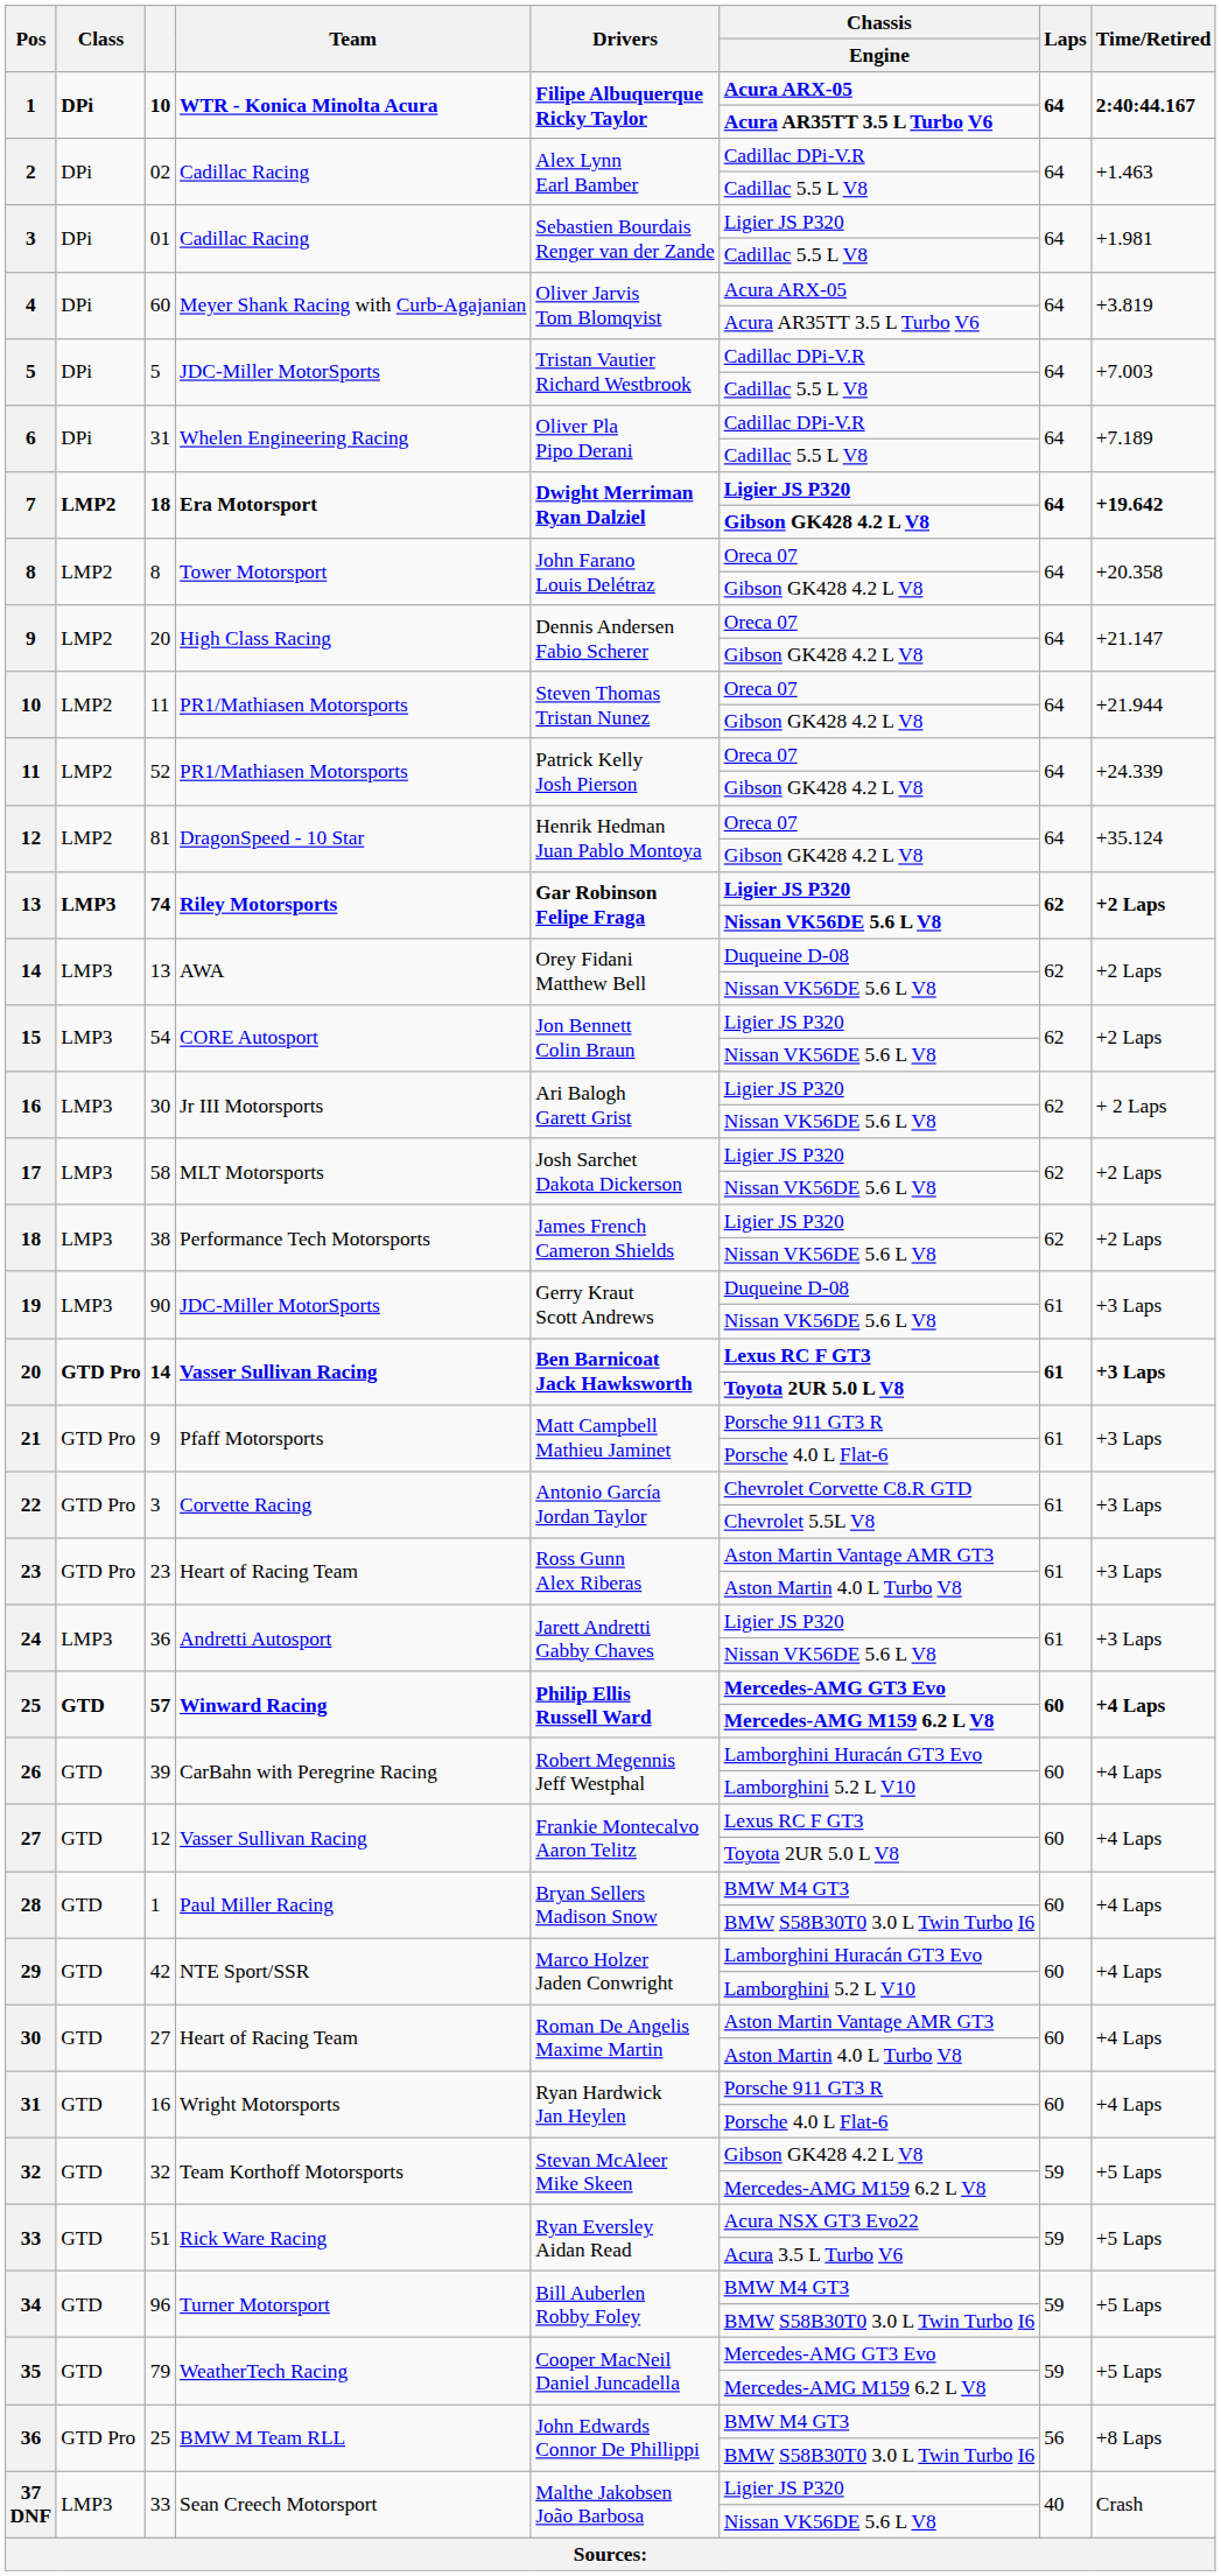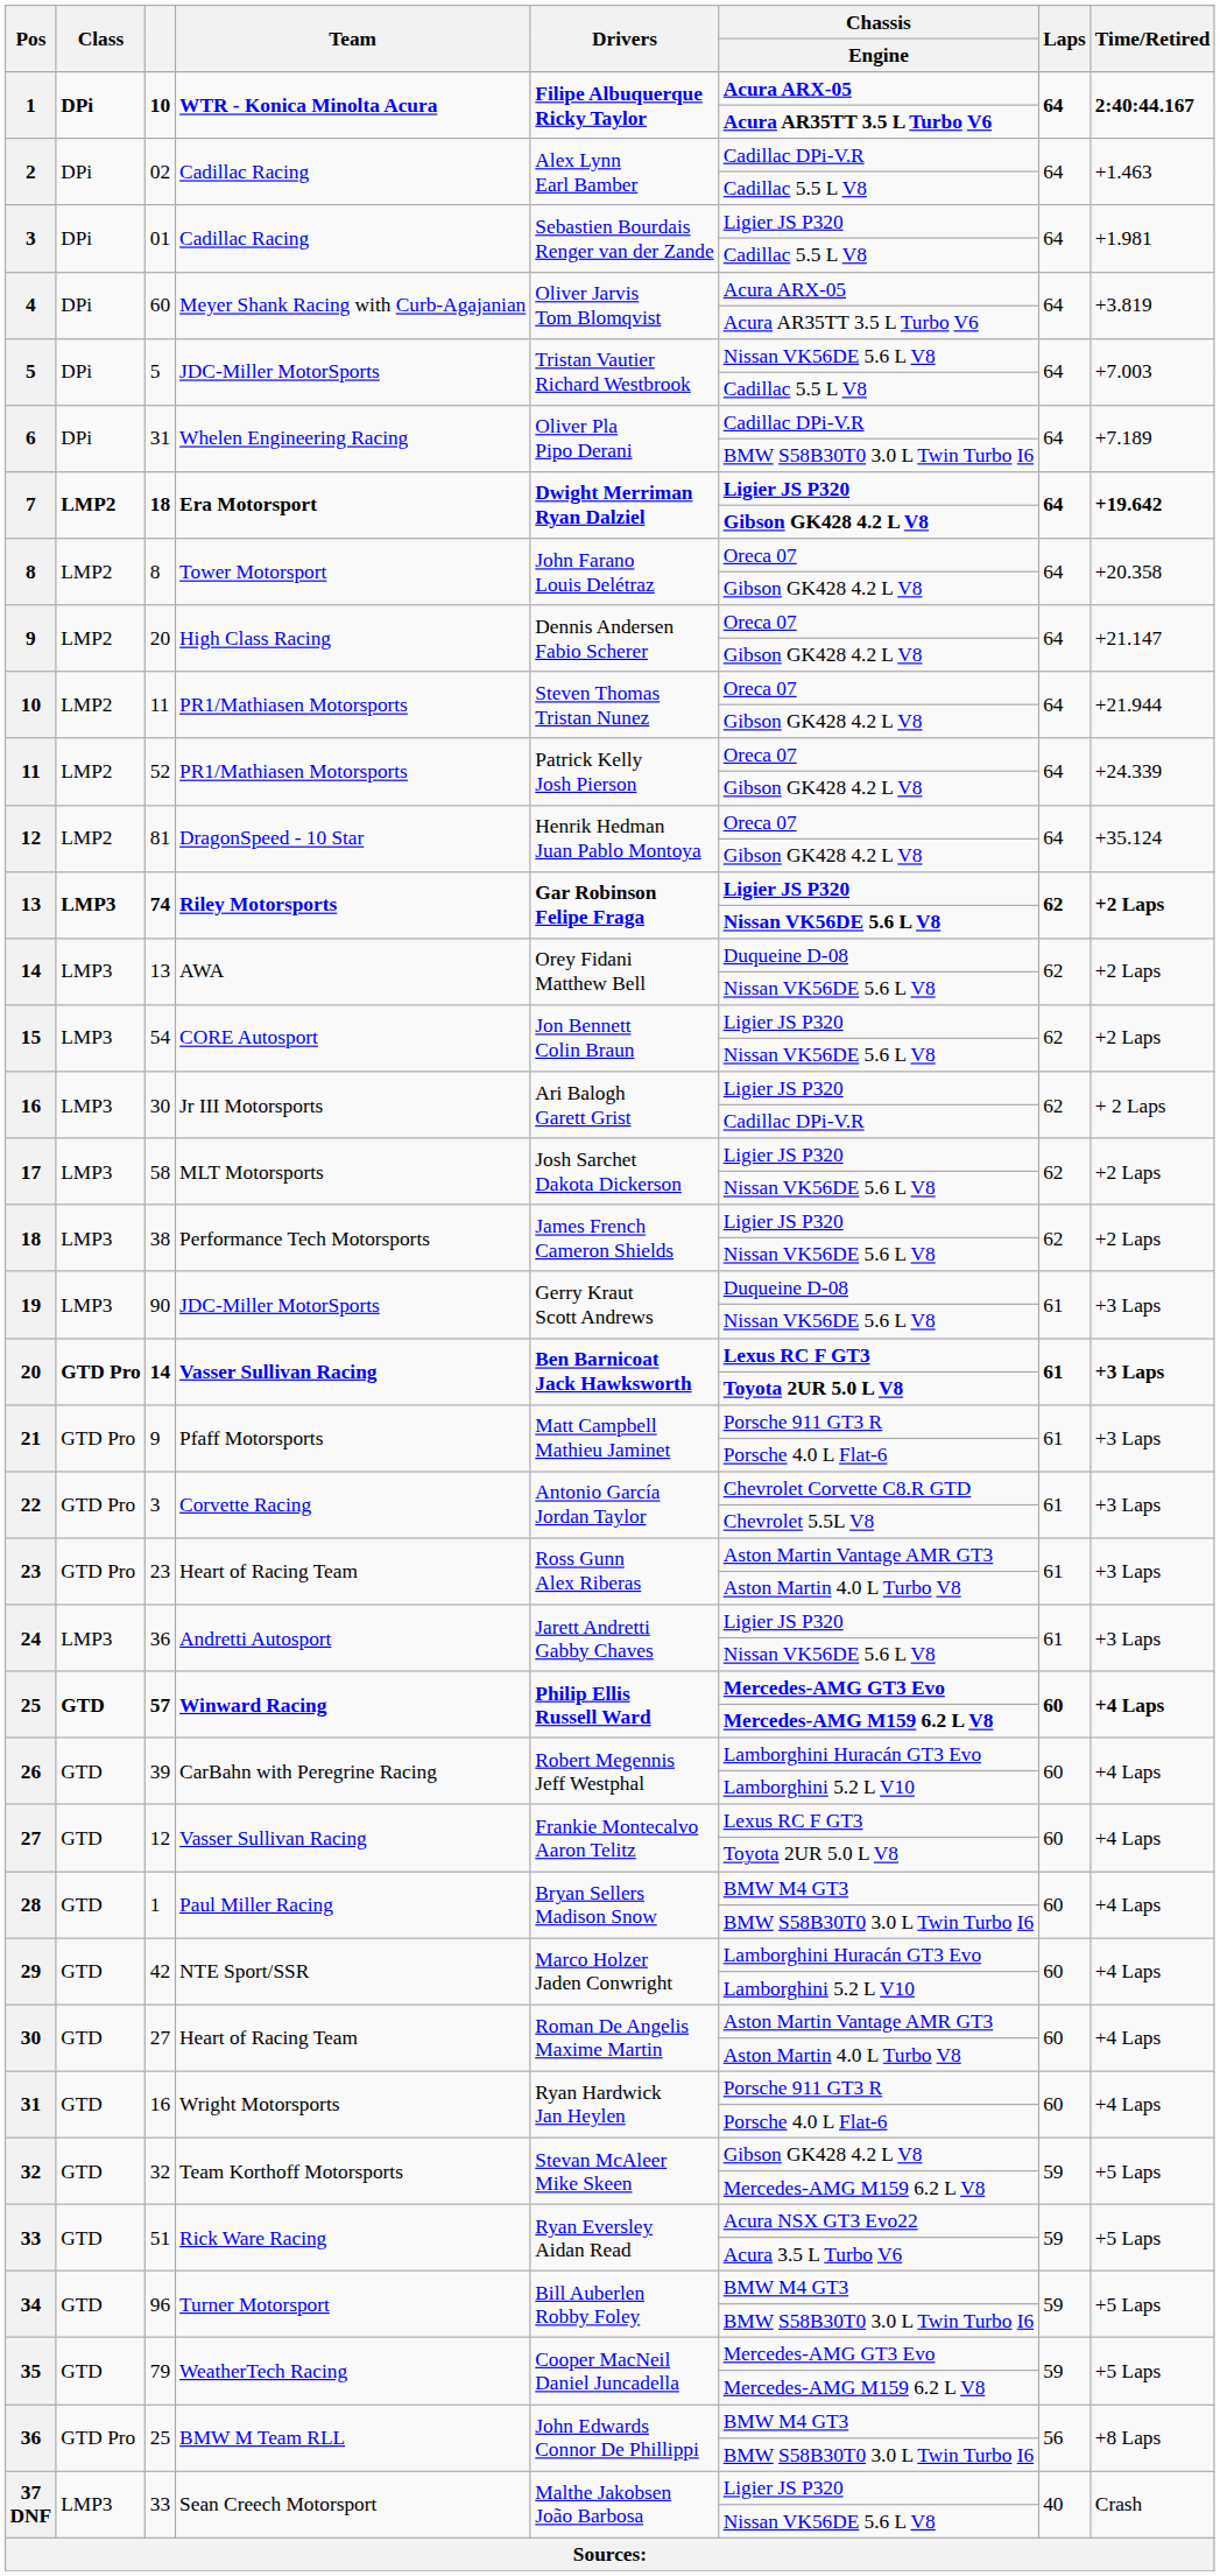row 11 | Chassis / Engine: Cadillac DPi-V.R -> Nissan VK56DE 5.6 L V8
row 14 | Chassis / Engine: Cadillac 5.5 L V8 -> BMW S58B30T0 3.0 L Twin Turbo I6
row 34 | Chassis / Engine: Nissan VK56DE 5.6 L V8 -> Cadillac DPi-V.R
